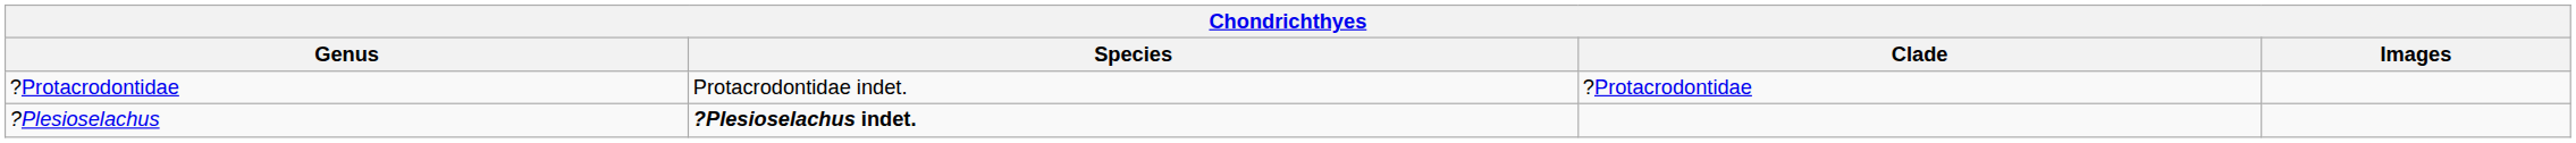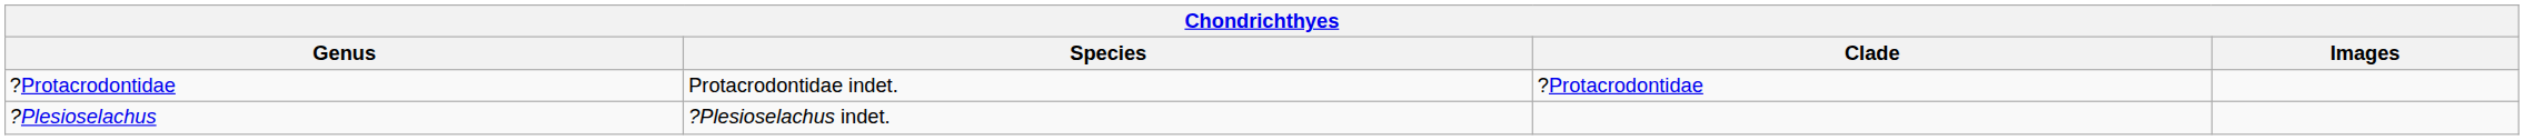?Plesioselachus | Species: bold -> normal
